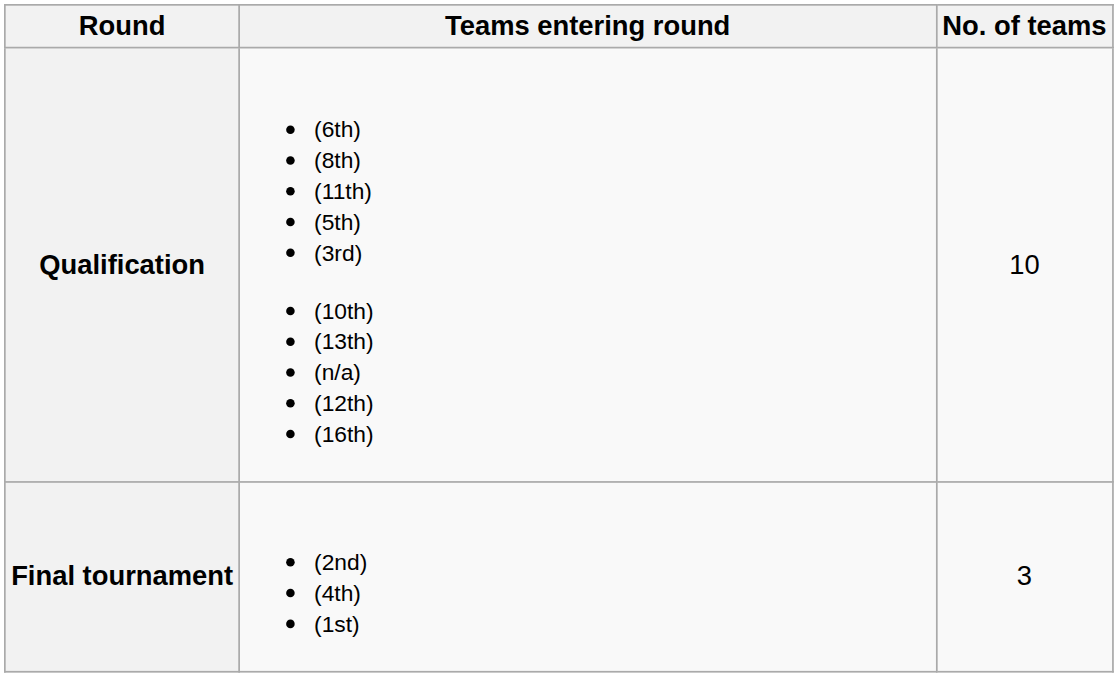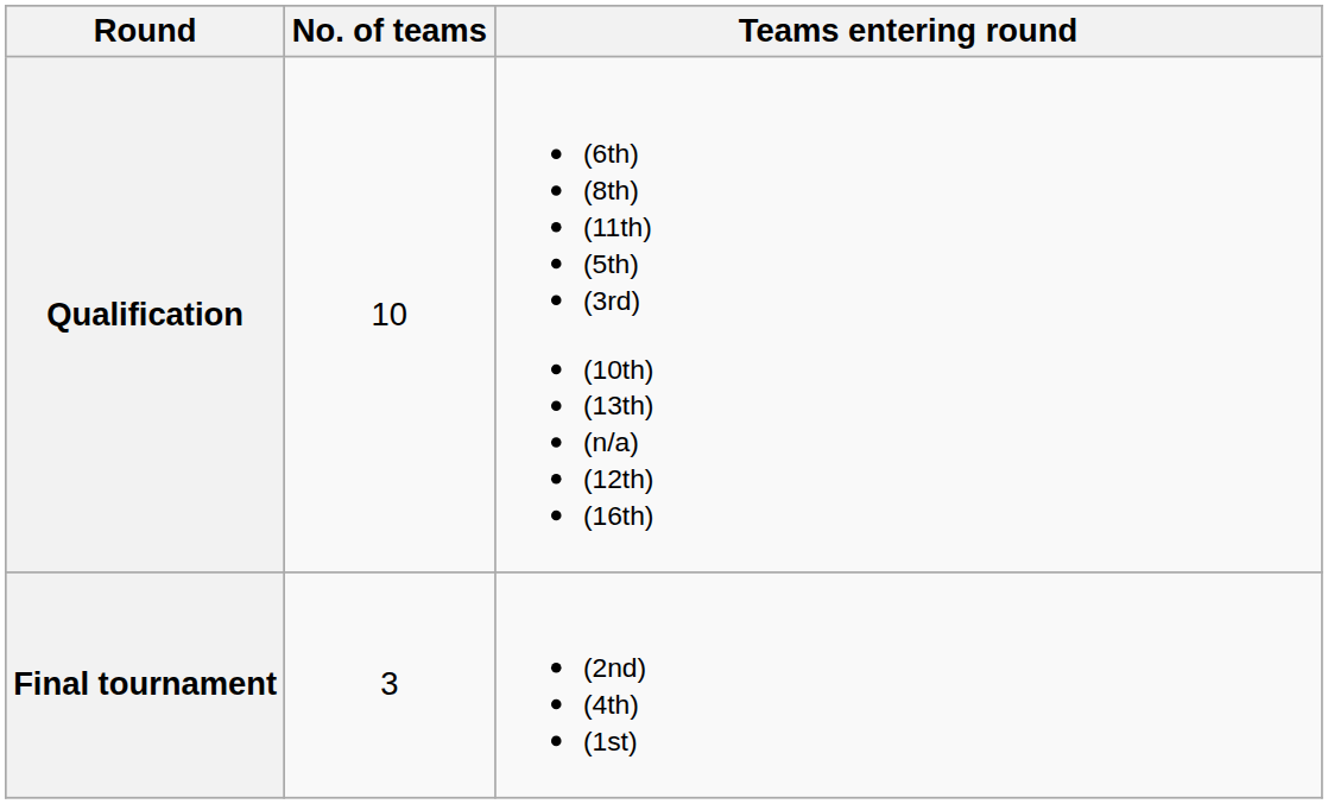columns swapped: Teams entering round <-> No. of teams
